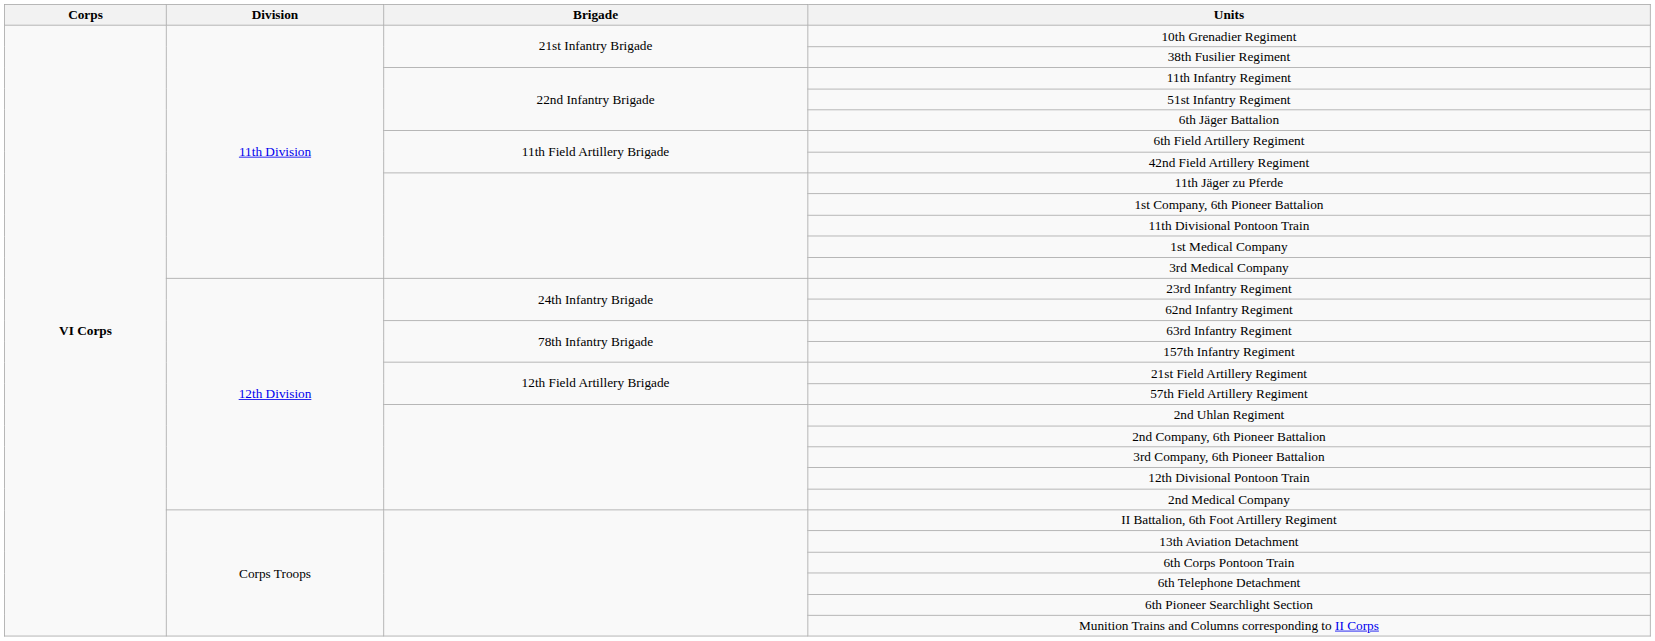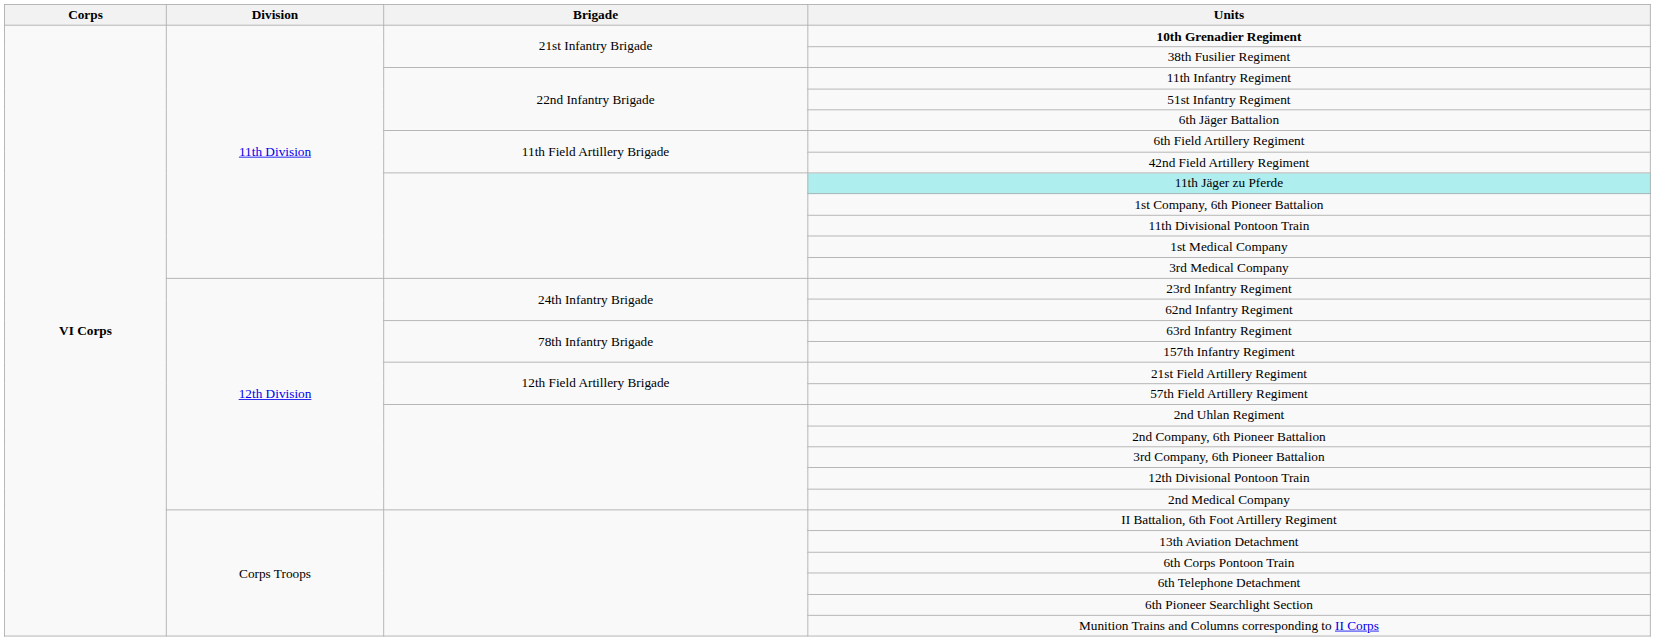10th Grenadier Regiment | Units: normal -> bold
11th Jäger zu Pferde | Units: no background -> paleturquoise background
